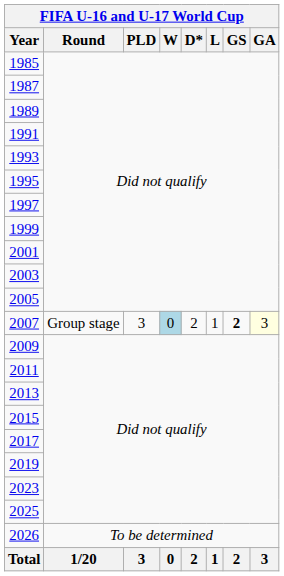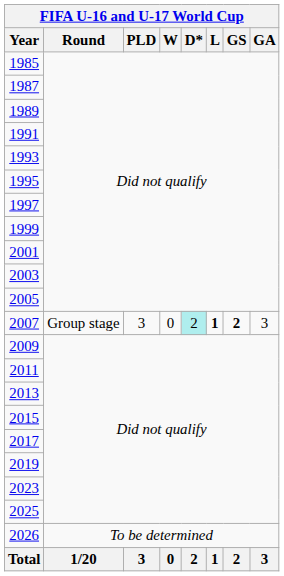2007 | W: lightblue background -> no background
2007 | D*: no background -> paleturquoise background
2007 | L: normal -> bold
2007 | GA: lightyellow background -> no background
